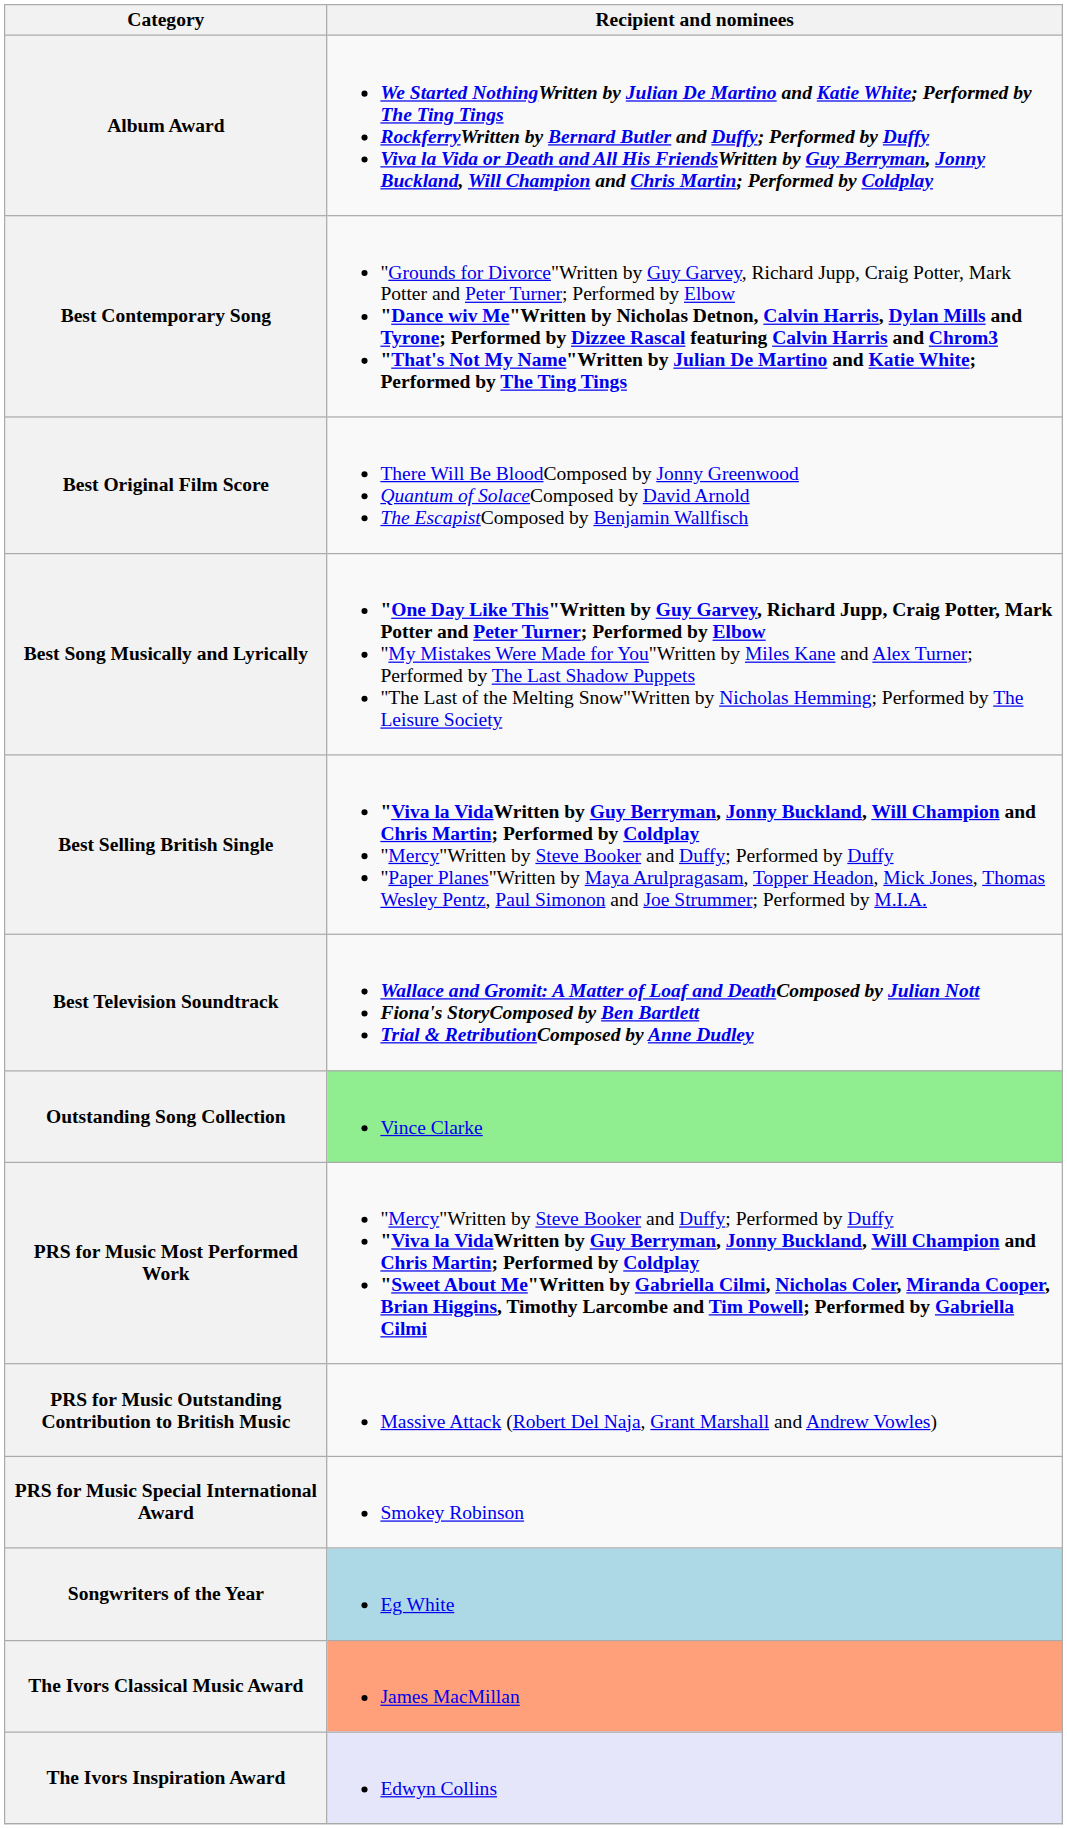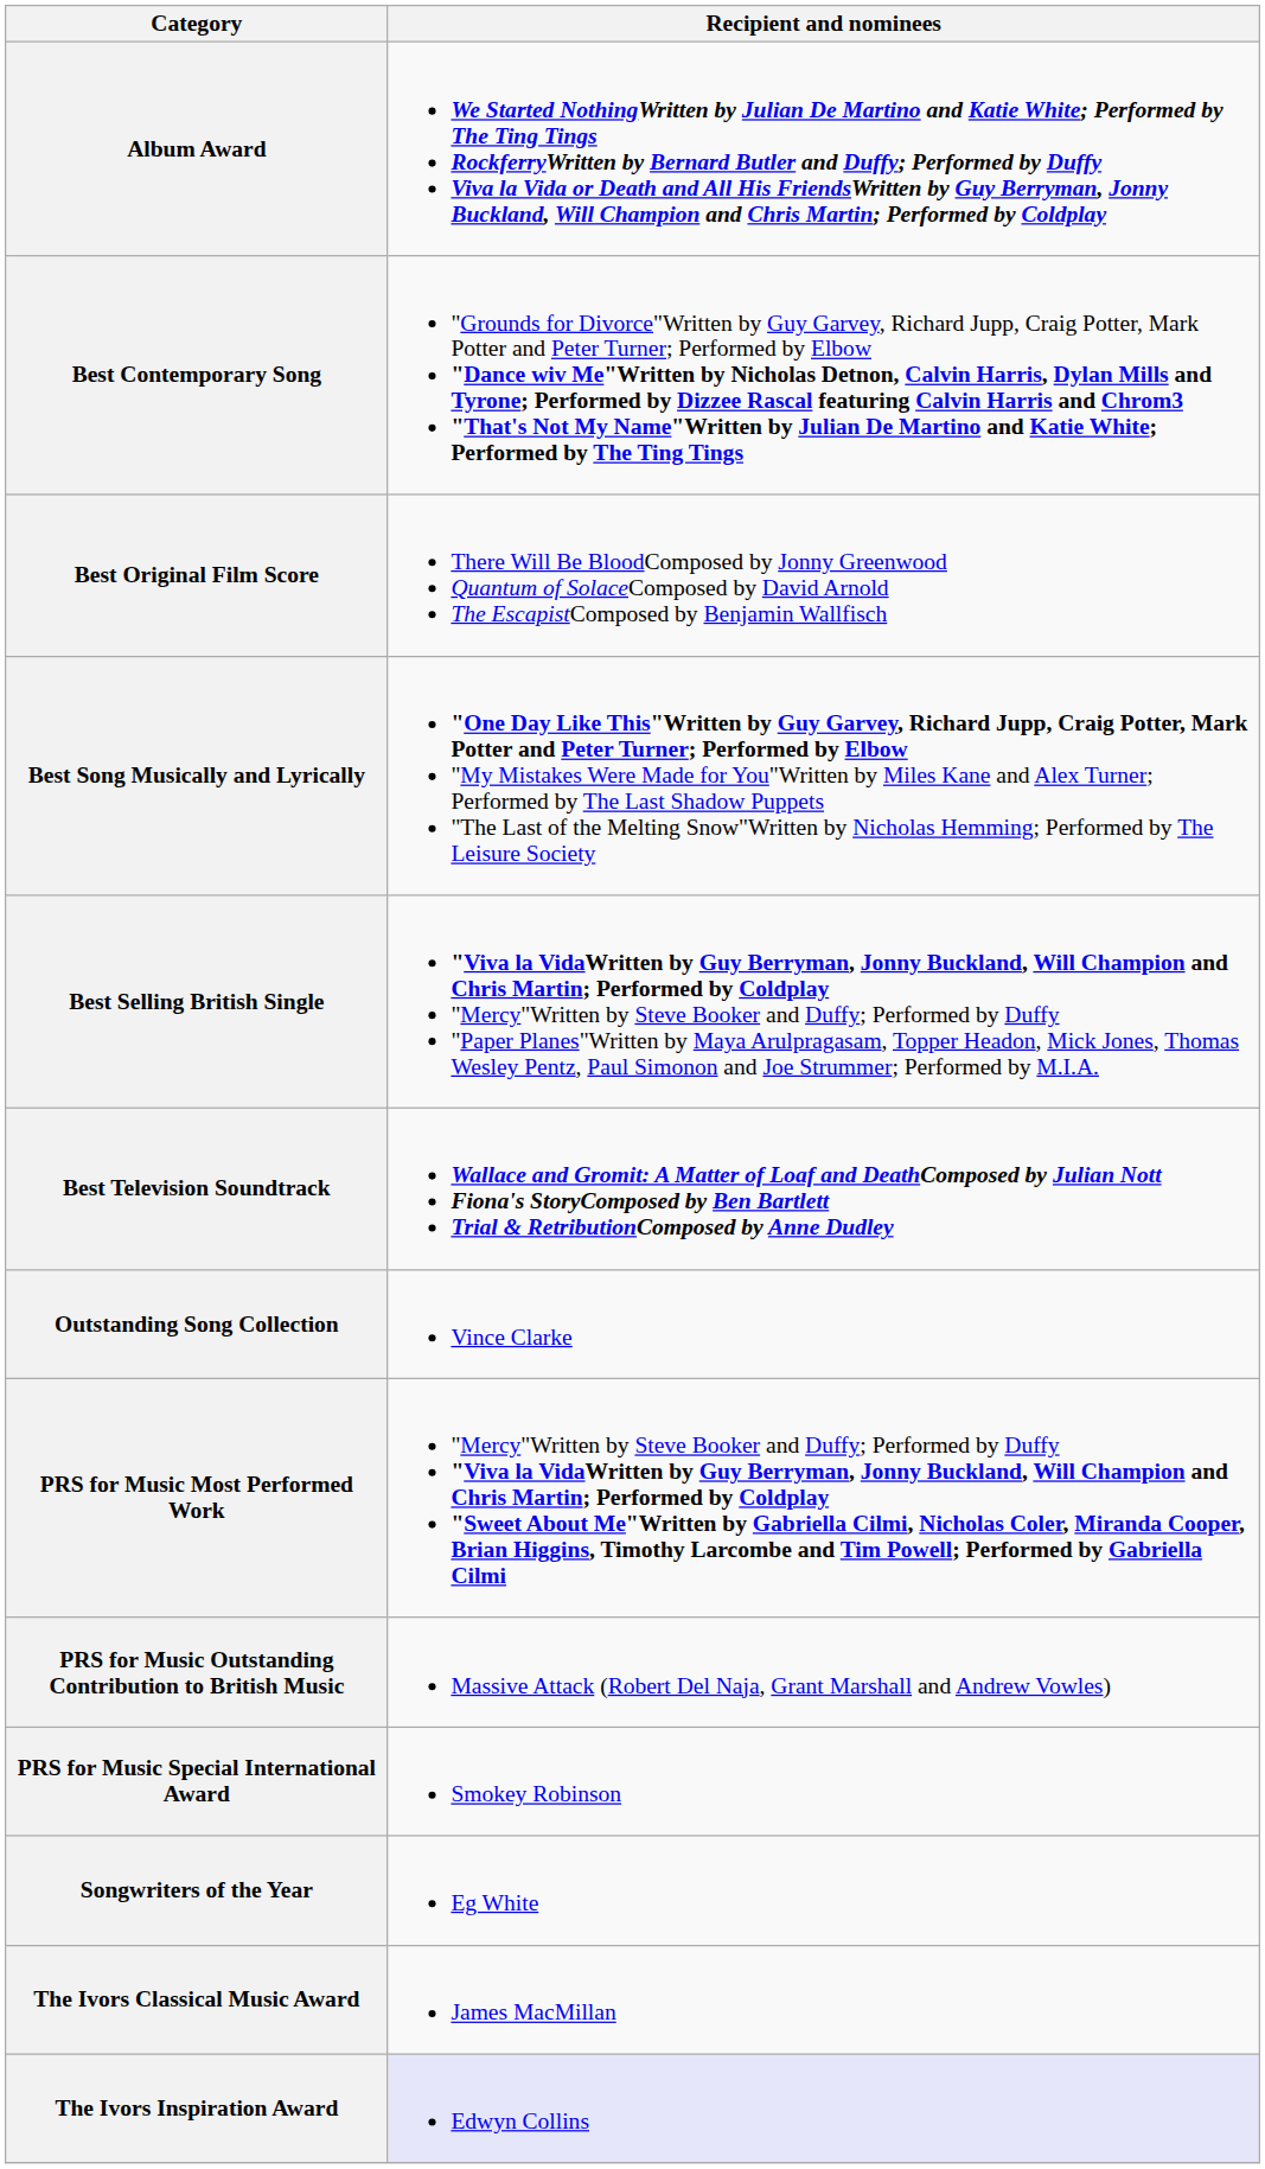Outstanding Song Collection | Recipient and nominees: lightgreen background -> no background
Songwriters of the Year | Recipient and nominees: lightblue background -> no background
The Ivors Classical Music Award | Recipient and nominees: lightsalmon background -> no background
